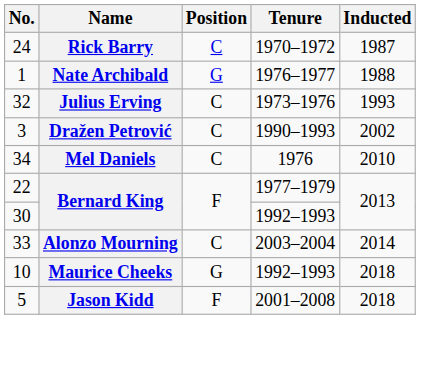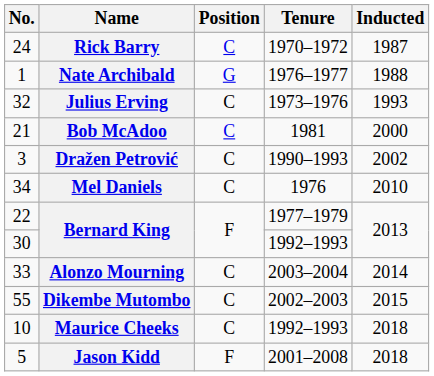+ row: 21 | Bob McAdoo | C | 1981 | 2000
+ row: 55 | Dikembe Mutombo | C | 2002–2003 | 2015
Maurice Cheeks | Position: G -> C
